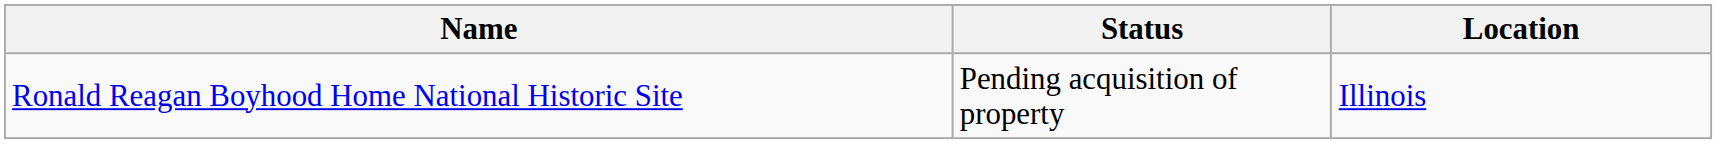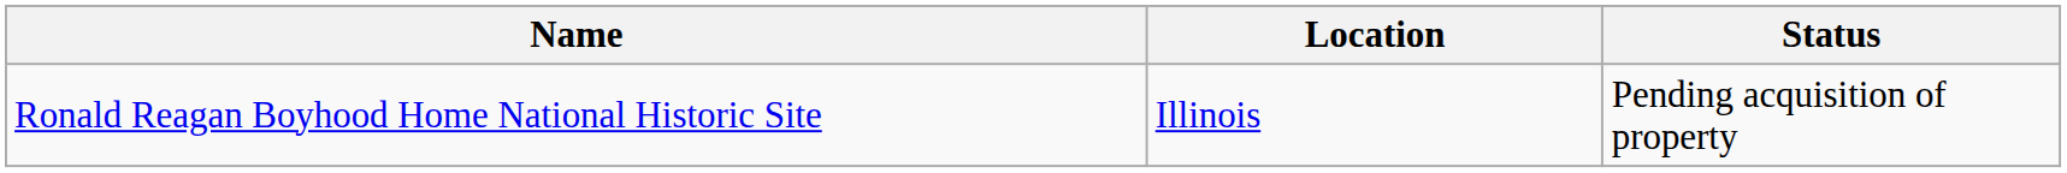columns swapped: Location <-> Status
